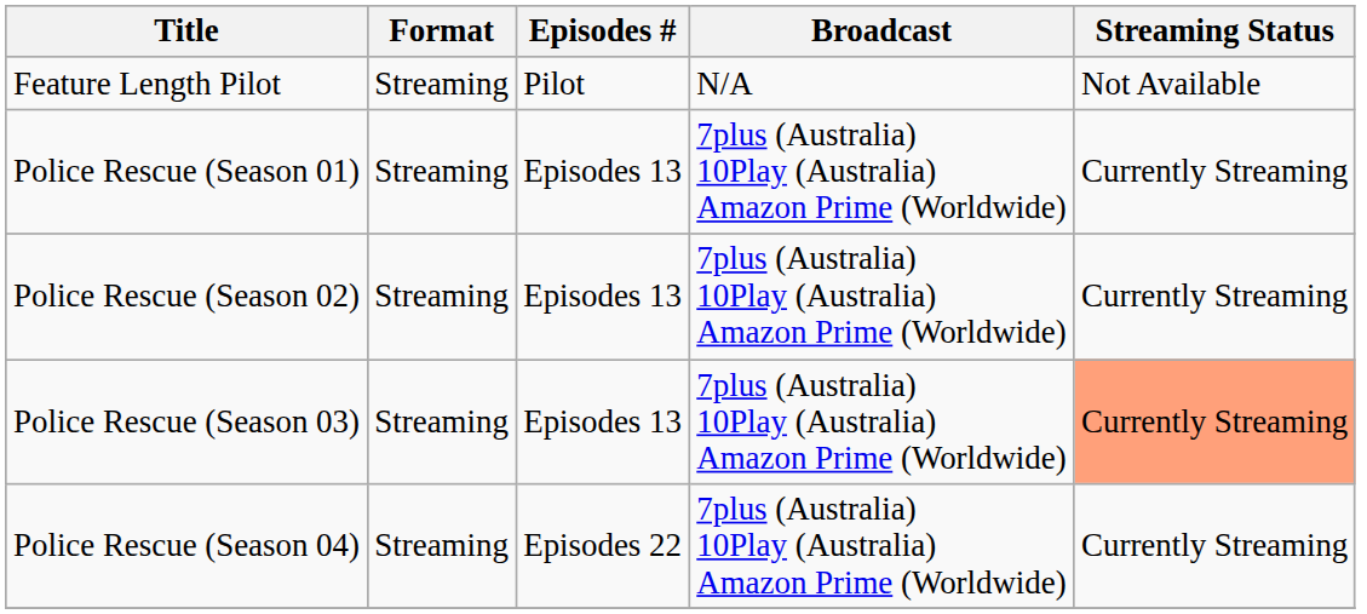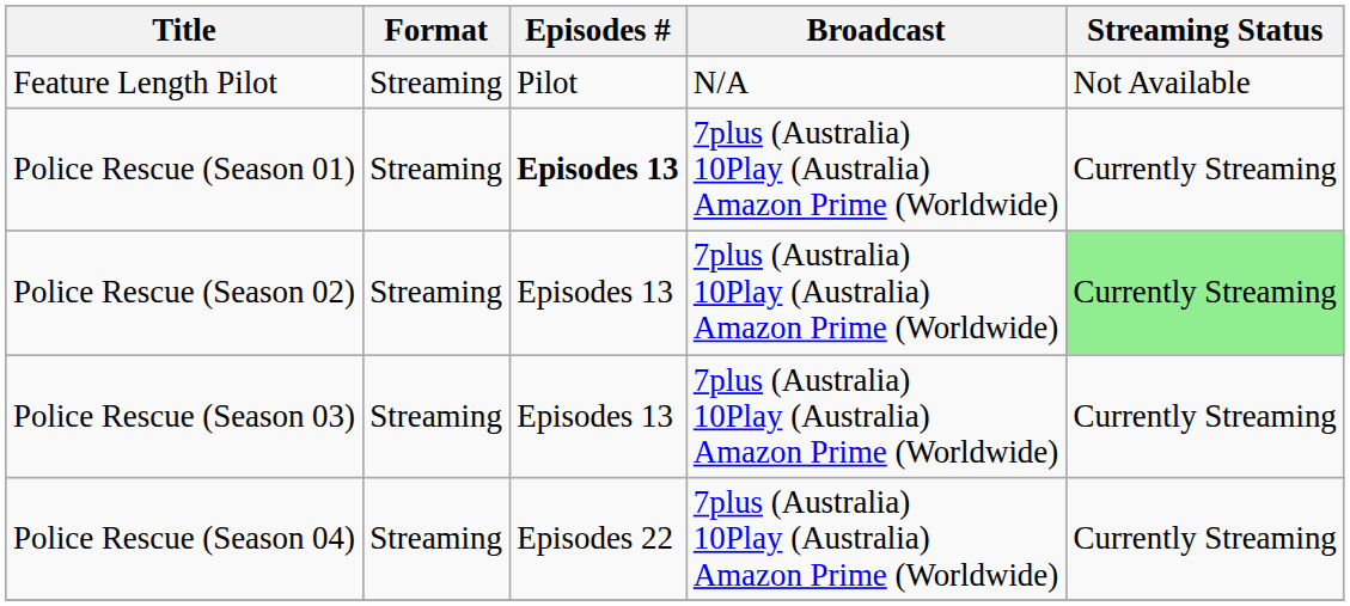Police Rescue (Season 01) | Episodes #: normal -> bold
Police Rescue (Season 02) | Streaming Status: no background -> lightgreen background
Police Rescue (Season 03) | Streaming Status: lightsalmon background -> no background
